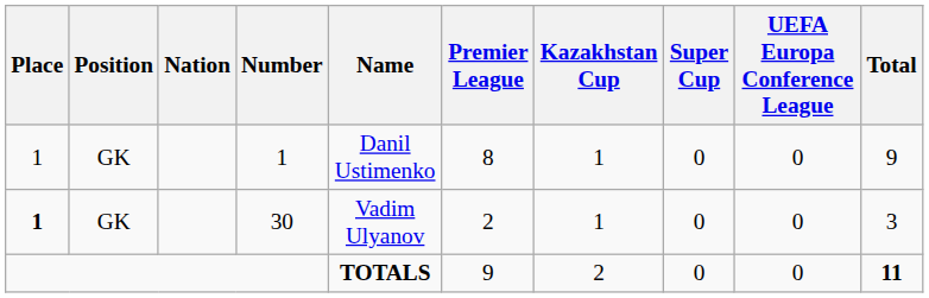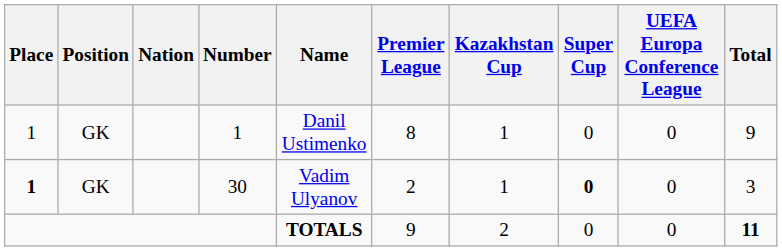30 | Super Cup: normal -> bold
